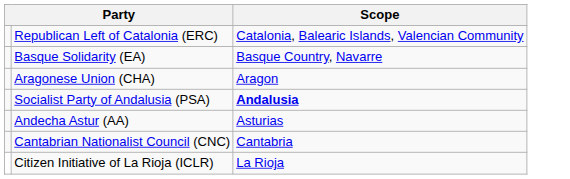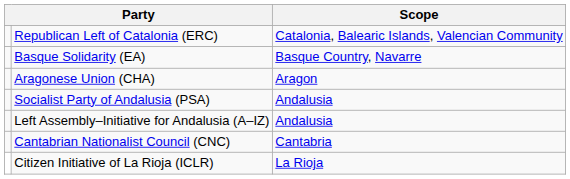Socialist Party of Andalusia (PSA) | Scope: bold -> normal
+ row: Left Assembly–Initiative for Andalusia (A–IZ) | Andalusia
- row: Andecha Astur (AA) | Asturias
